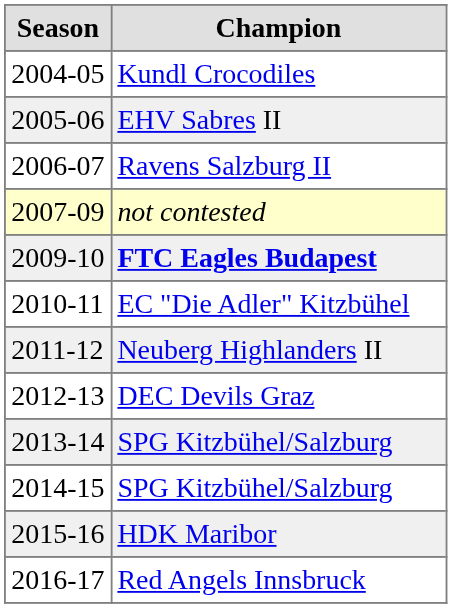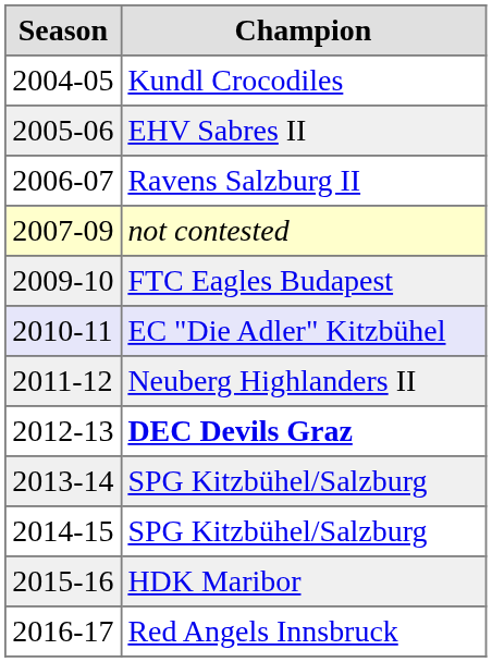row 6 | Champion: bold -> normal
row 7 | Season: no background -> lavender background
row 7 | Champion: no background -> lavender background
row 9 | Champion: normal -> bold
